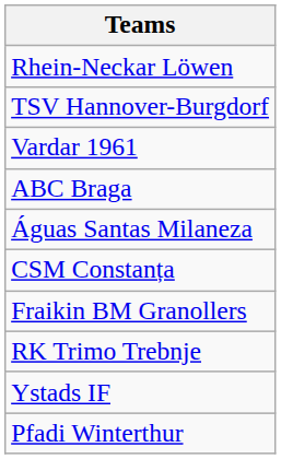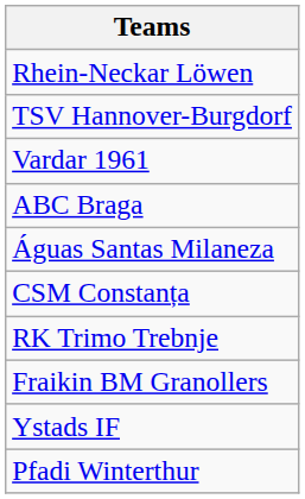row 8 | column 1: Fraikin BM Granollers -> RK Trimo Trebnje
row 9 | column 1: RK Trimo Trebnje -> Fraikin BM Granollers
